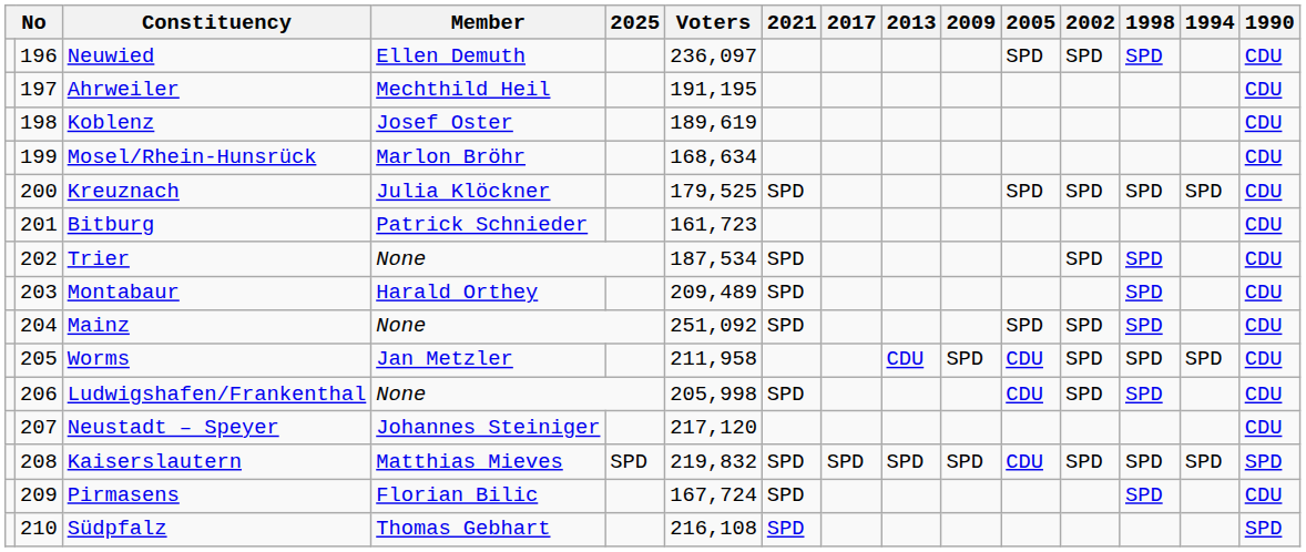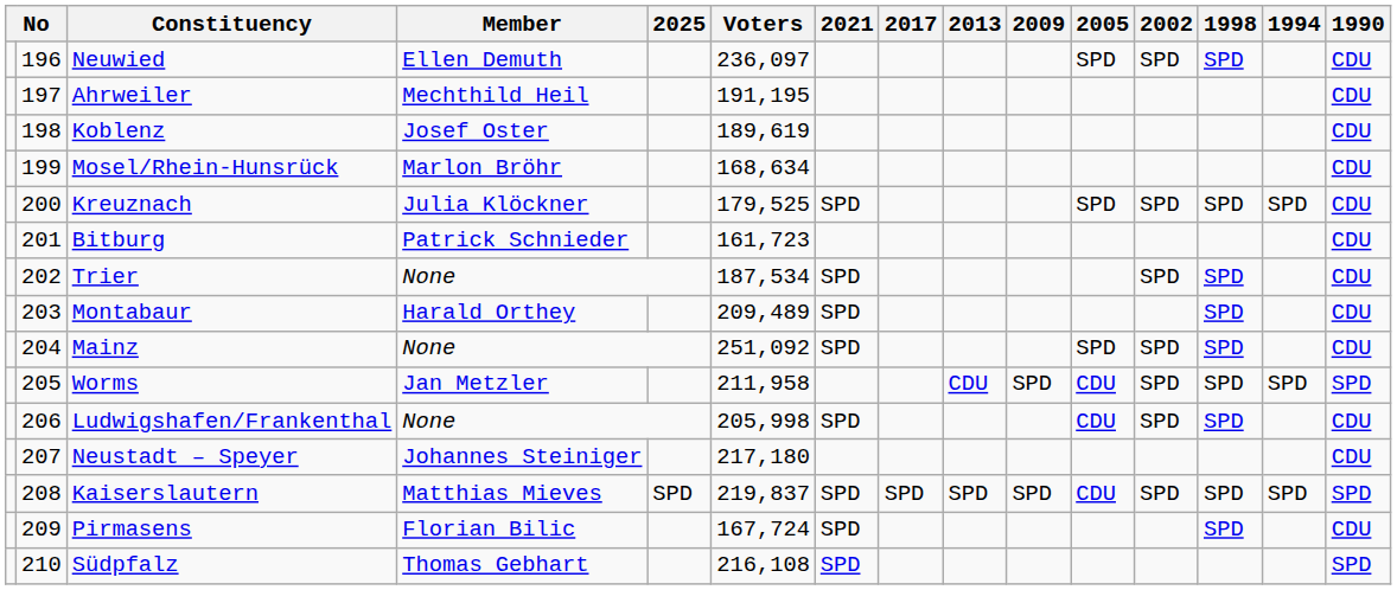Worms | 1990: CDU -> SPD
Neustadt – Speyer | Voters: 217,120 -> 217,180
Kaiserslautern | Voters: 219,832 -> 219,837
